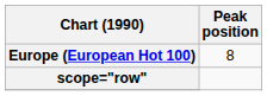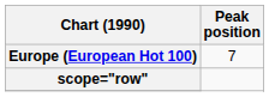Europe (European Hot 100) | Peak position: 8 -> 7
